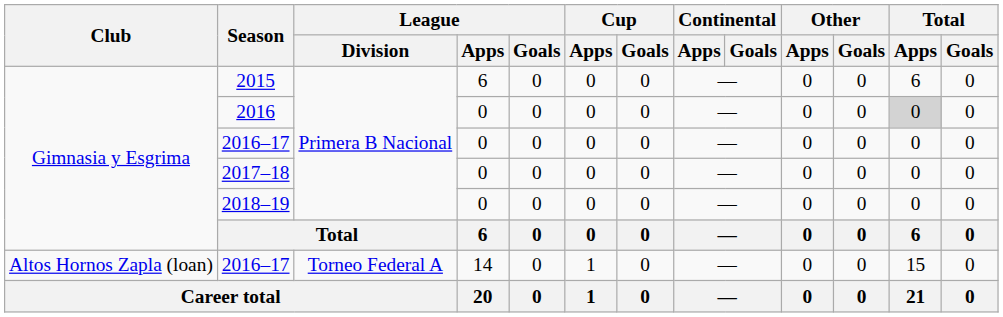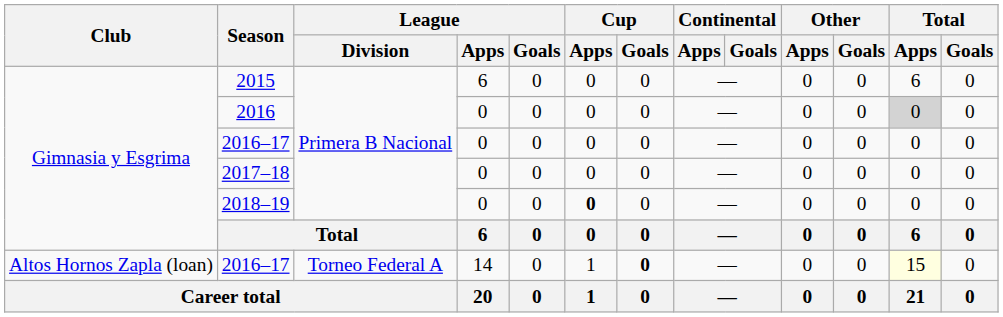2018–19 | Cup / Apps: normal -> bold
2016–17 / 14 | Cup / Goals: normal -> bold
2016–17 / 14 | Total / Apps: no background -> lightyellow background
